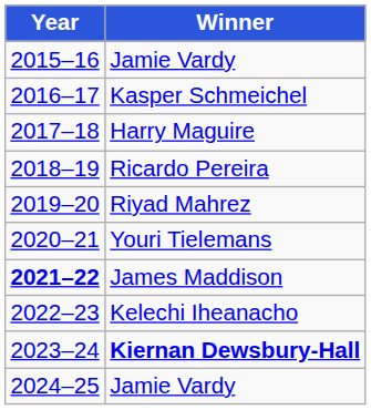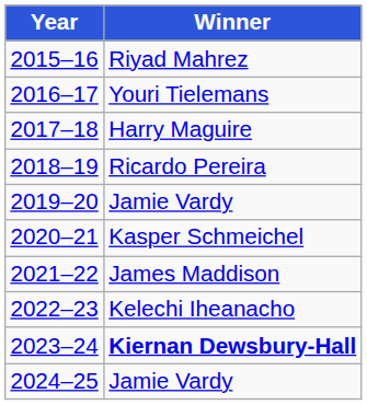row 2 | Winner: Jamie Vardy -> Riyad Mahrez
row 3 | Winner: Kasper Schmeichel -> Youri Tielemans
row 6 | Winner: Riyad Mahrez -> Jamie Vardy
row 7 | Winner: Youri Tielemans -> Kasper Schmeichel
row 8 | Year: bold -> normal
